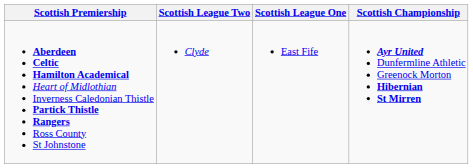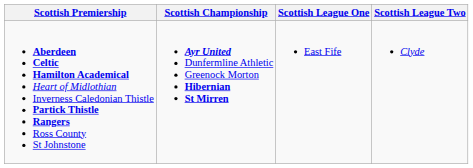columns swapped: Scottish Championship <-> Scottish League Two
